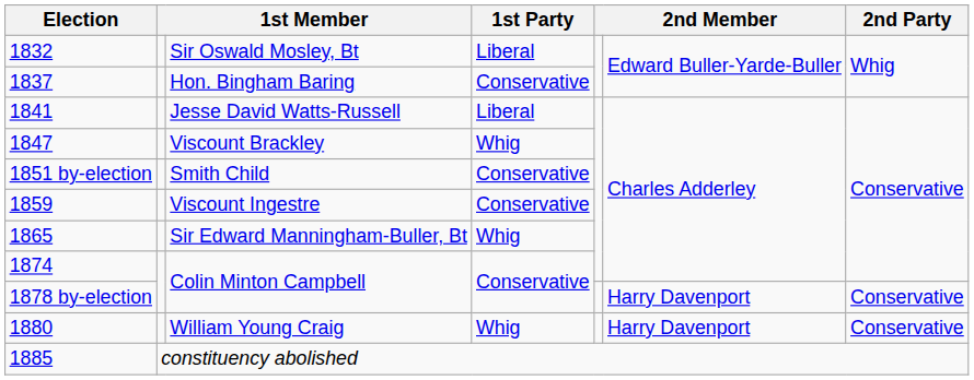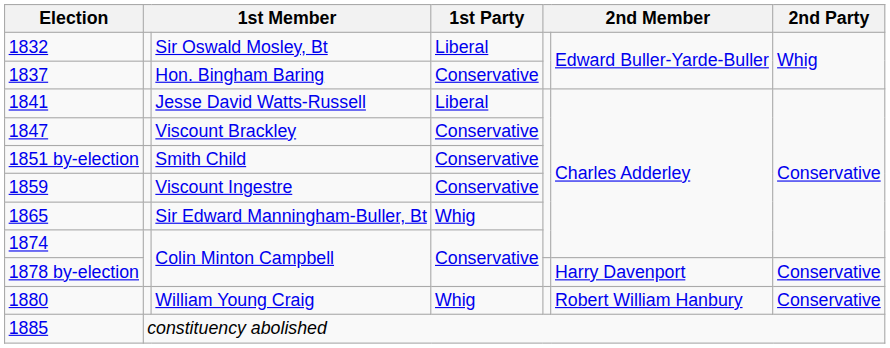Viscount Brackley | 1st Party: Whig -> Conservative
William Young Craig | column 6: Harry Davenport -> Robert William Hanbury
